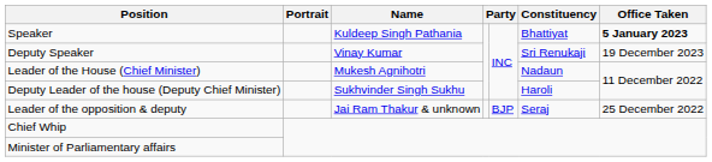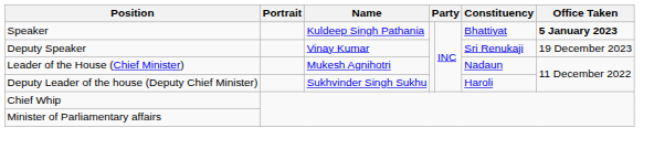- row: Leader of the opposition & deputy | Jai Ram Thakur & unknown | BJP | Seraj | 25 December 2022
